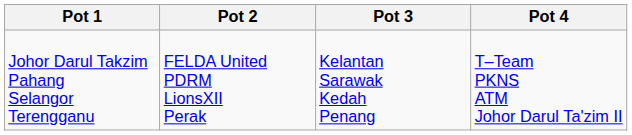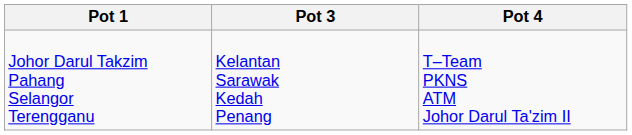- column: Pot 2 | FELDA United PDRM LionsXII Perak
